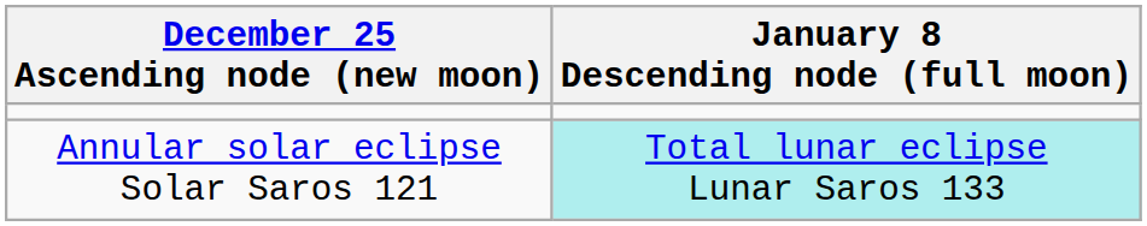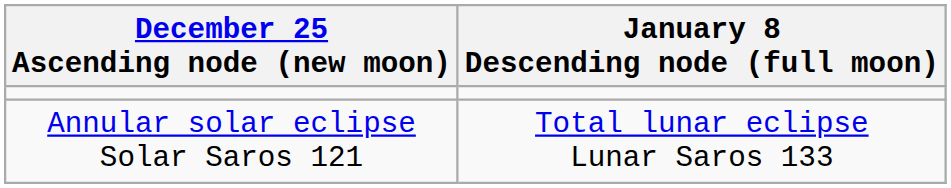row 3 | January 8 Descending node (full moon): paleturquoise background -> no background
